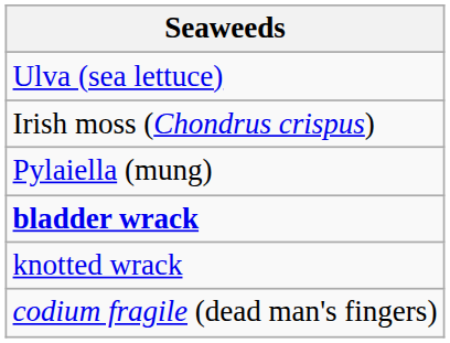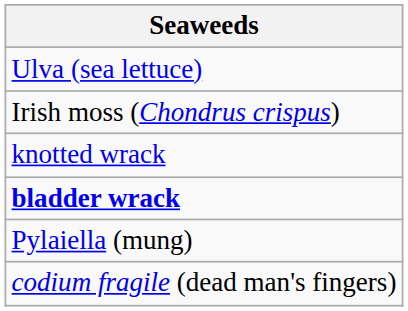row 4 | column 1: Pylaiella (mung) -> knotted wrack
row 6 | column 1: knotted wrack -> Pylaiella (mung)
